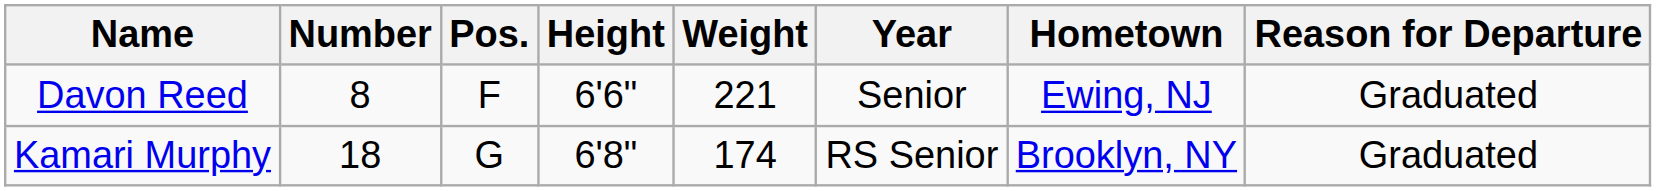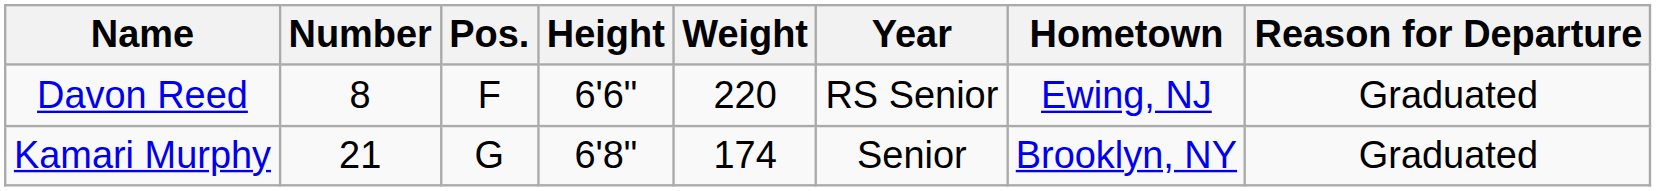Davon Reed | Weight: 221 -> 220
Davon Reed | Year: Senior -> RS Senior
Kamari Murphy | Number: 18 -> 21
Kamari Murphy | Year: RS Senior -> Senior
